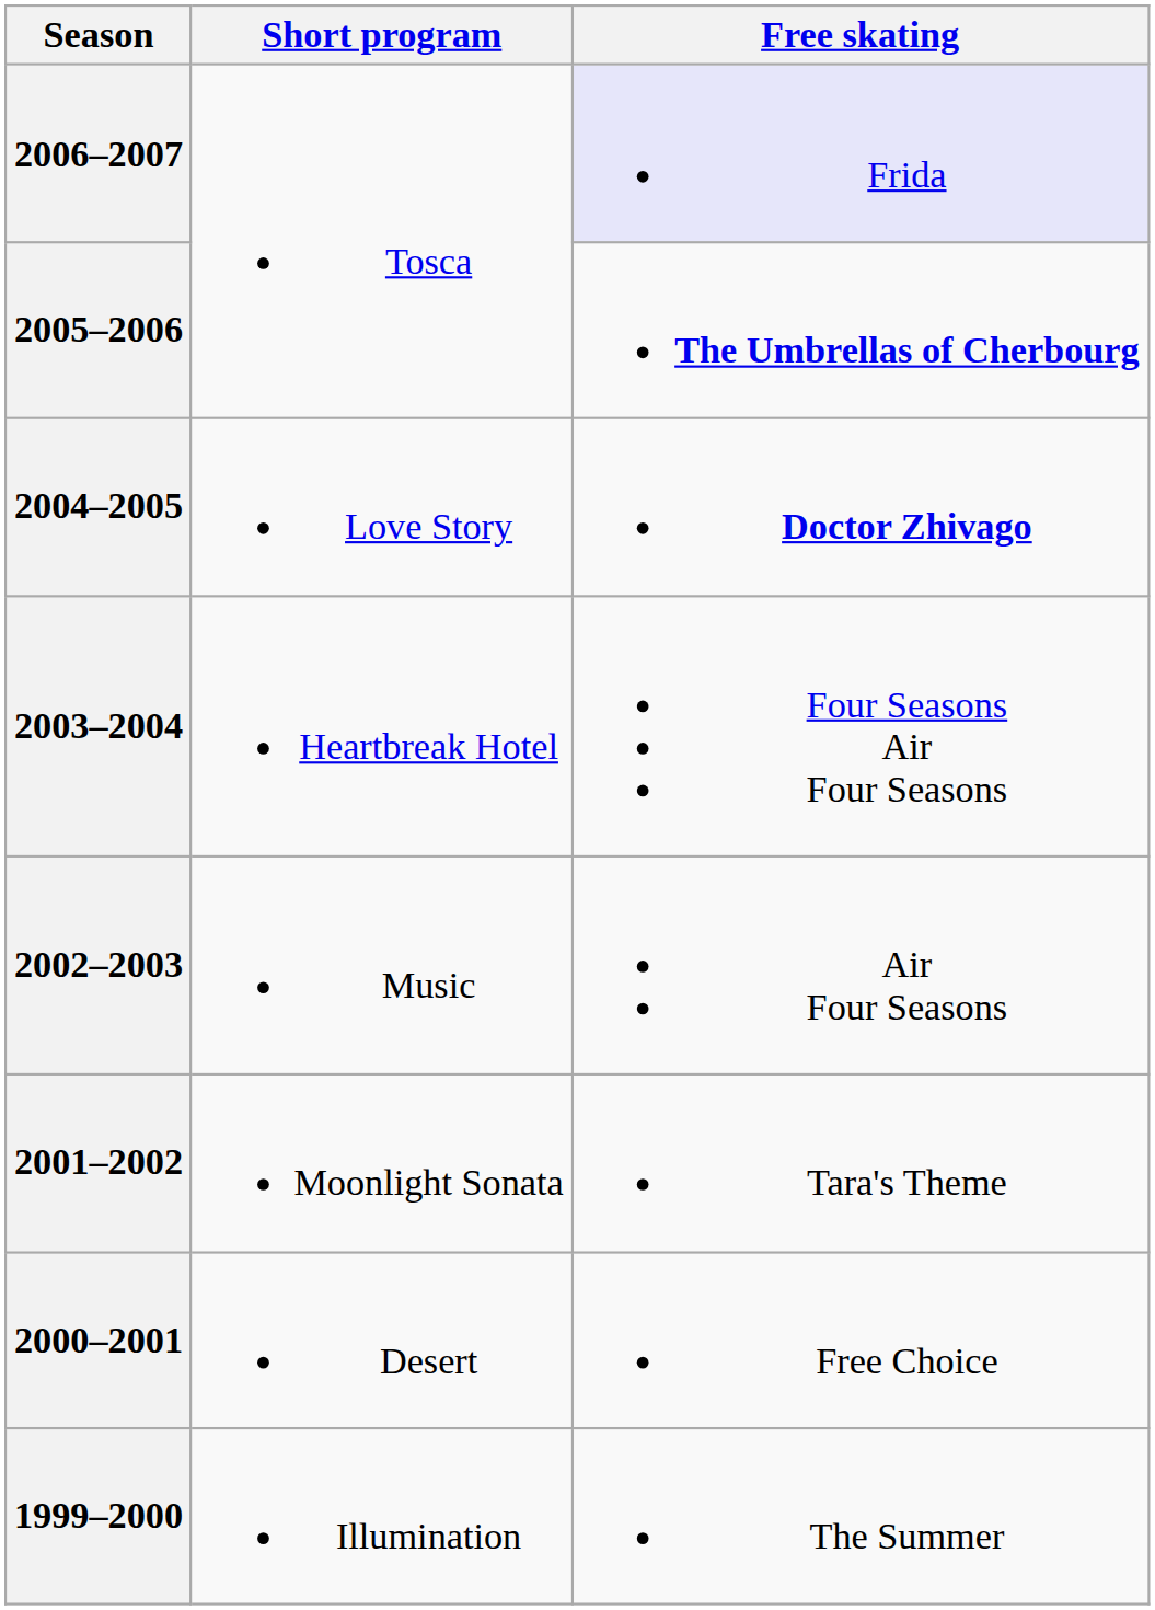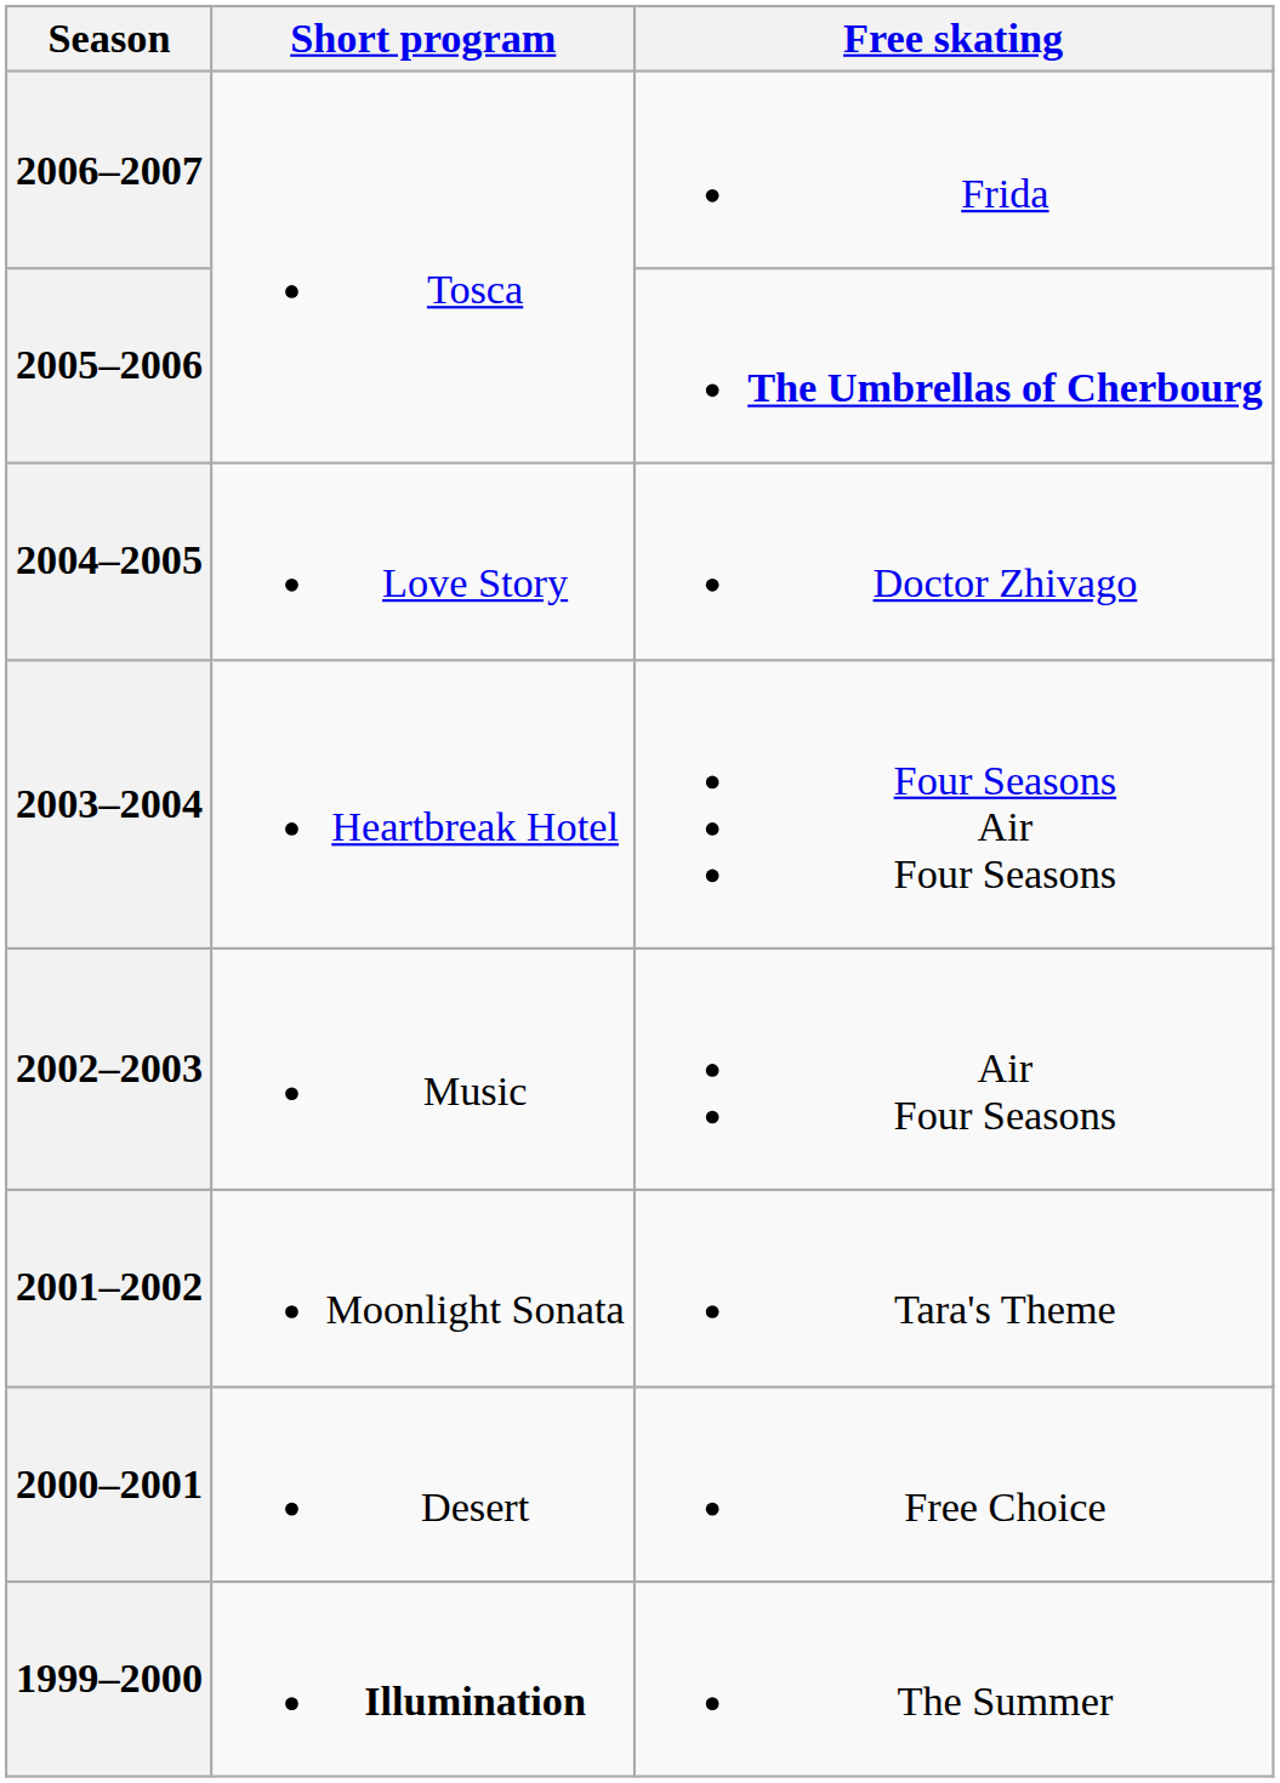2006–2007 | Free skating: lavender background -> no background
2004–2005 | Free skating: bold -> normal
1999–2000 | Short program: normal -> bold
